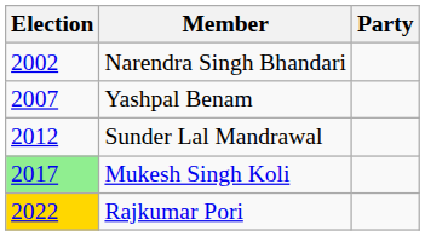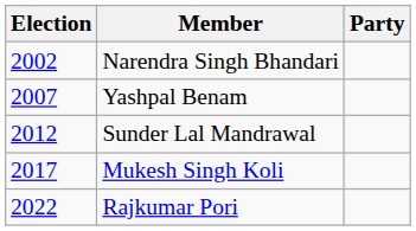Mukesh Singh Koli | Election: lightgreen background -> no background
Rajkumar Pori | Election: gold background -> no background
